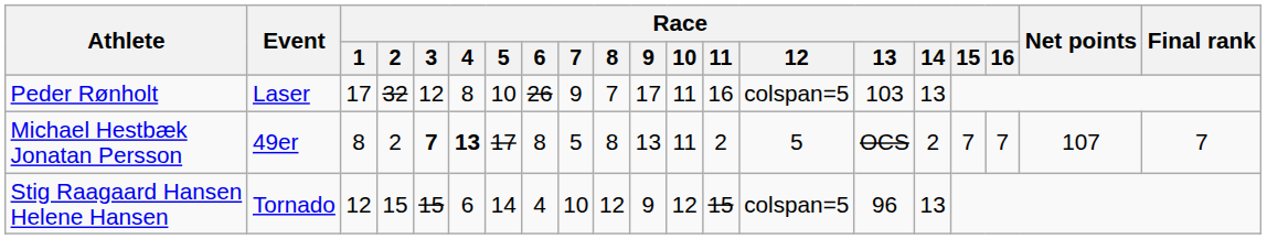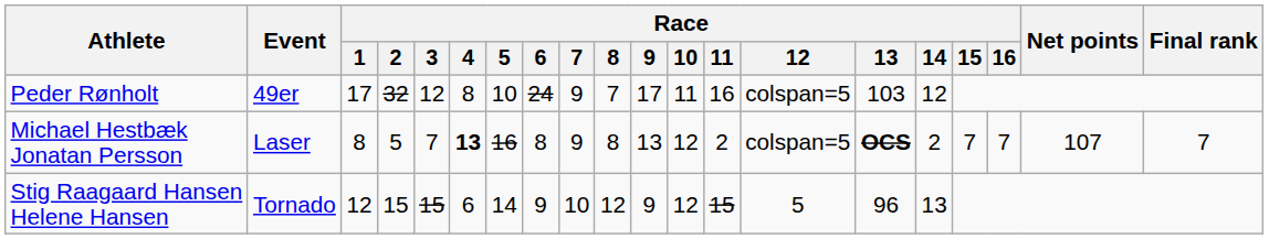Peder Rønholt | Event: Laser -> 49er
Peder Rønholt | Race / 6: 26 -> 24
Peder Rønholt | Race / 14: 13 -> 12
Michael Hestbæk Jonatan Persson | Event: 49er -> Laser
Michael Hestbæk Jonatan Persson | Race / 2: 2 -> 5
Michael Hestbæk Jonatan Persson | Race / 3: bold -> normal
Michael Hestbæk Jonatan Persson | Race / 5: 17 -> 16
Michael Hestbæk Jonatan Persson | Race / 7: 5 -> 9
Michael Hestbæk Jonatan Persson | Race / 10: 11 -> 12
Michael Hestbæk Jonatan Persson | Race / 12: 5 -> colspan=5
Michael Hestbæk Jonatan Persson | Race / 13: normal -> bold
Stig Raagaard Hansen Helene Hansen | Race / 6: 4 -> 9
Stig Raagaard Hansen Helene Hansen | Race / 12: colspan=5 -> 5
